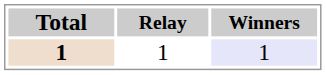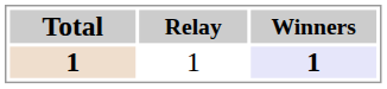row 2 | Winners: normal -> bold
